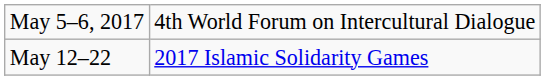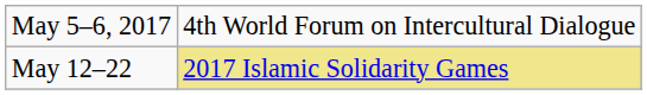May 12–22 | column 2: no background -> khaki background
